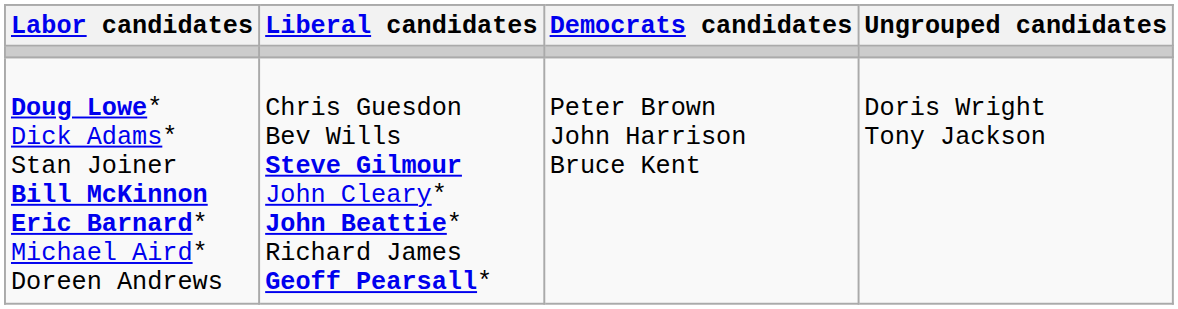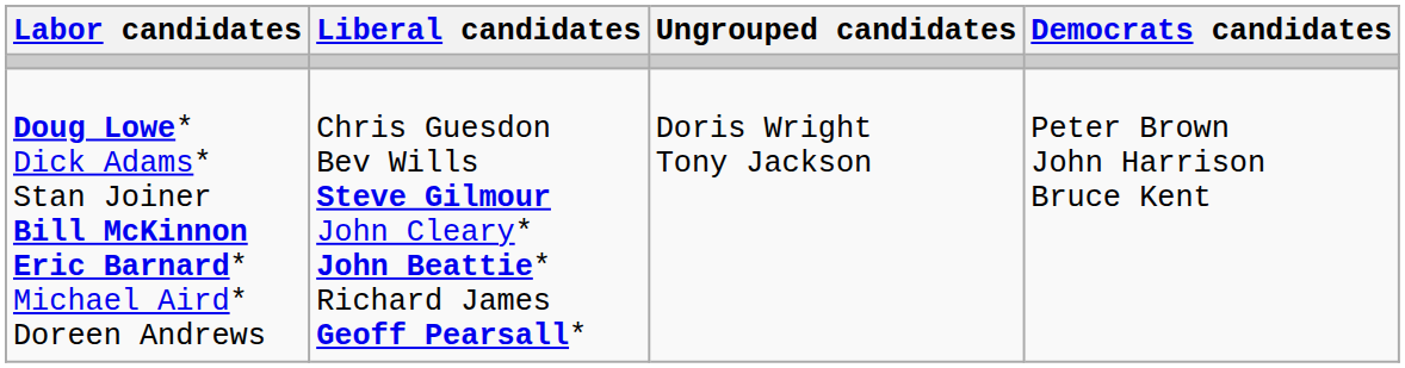columns swapped: Democrats candidates <-> Ungrouped candidates
